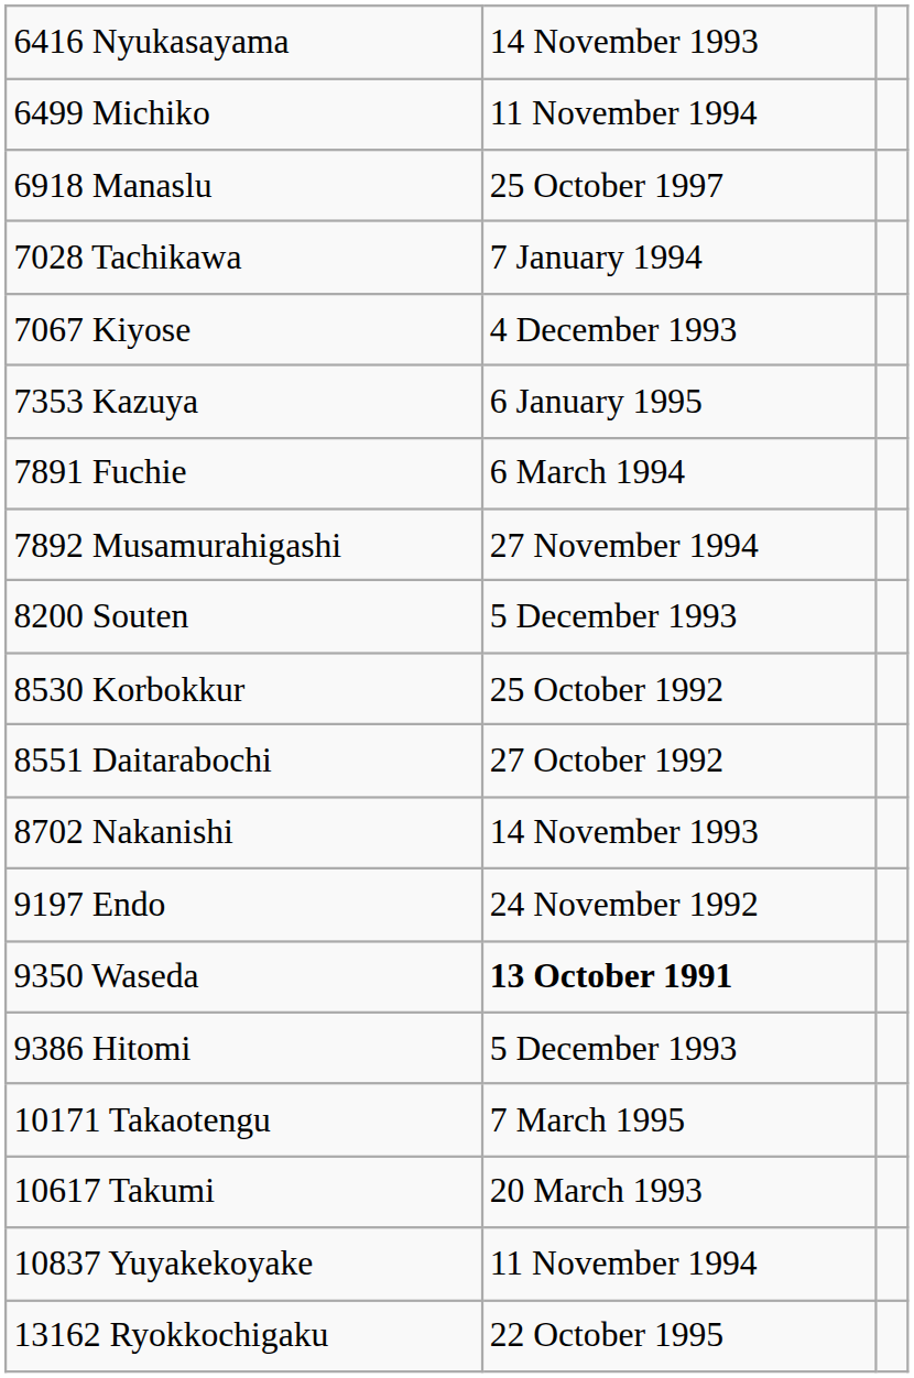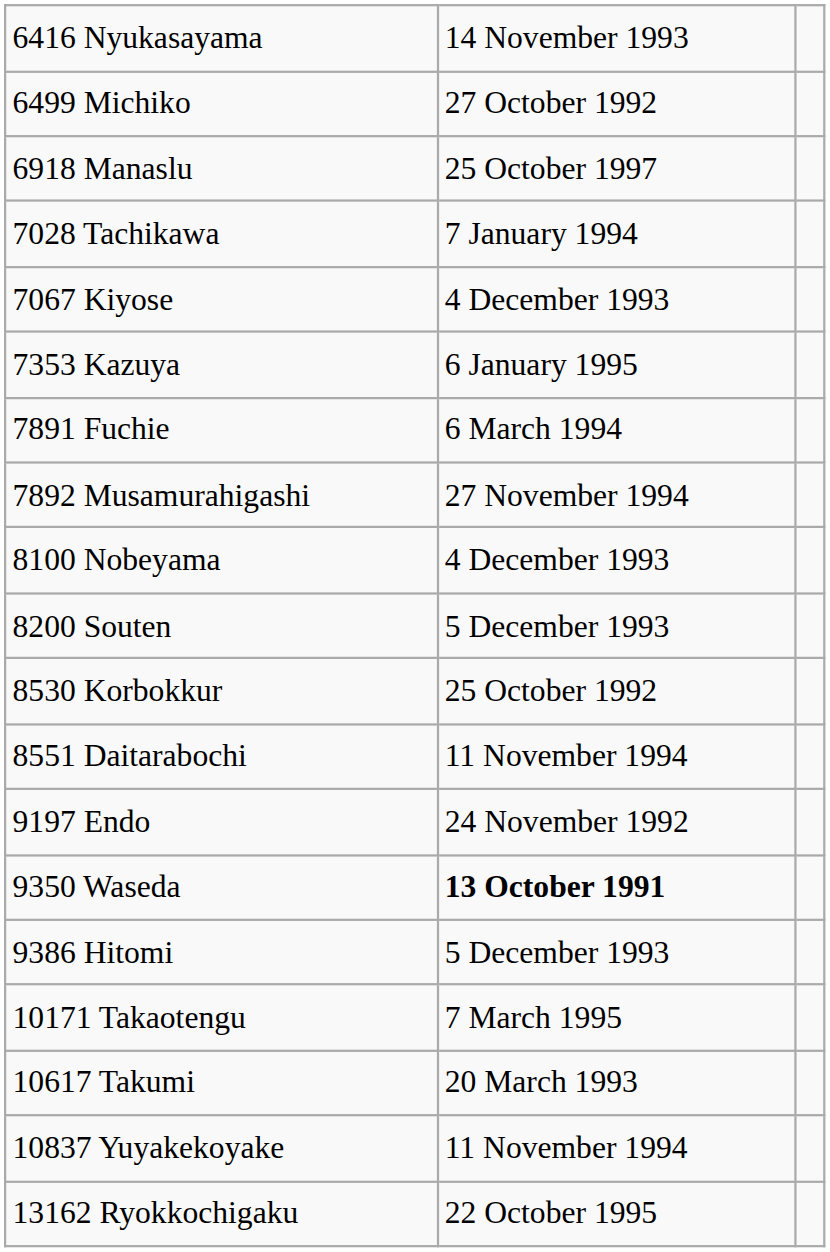6499 Michiko | column 2: 11 November 1994 -> 27 October 1992
+ row: 8100 Nobeyama | 4 December 1993
8551 Daitarabochi | column 2: 27 October 1992 -> 11 November 1994
- row: 8702 Nakanishi | 14 November 1993
